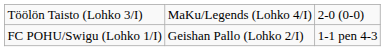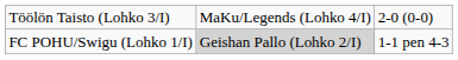FC POHU/Swigu (Lohko 1/I) | column 2: no background -> lightgrey background
